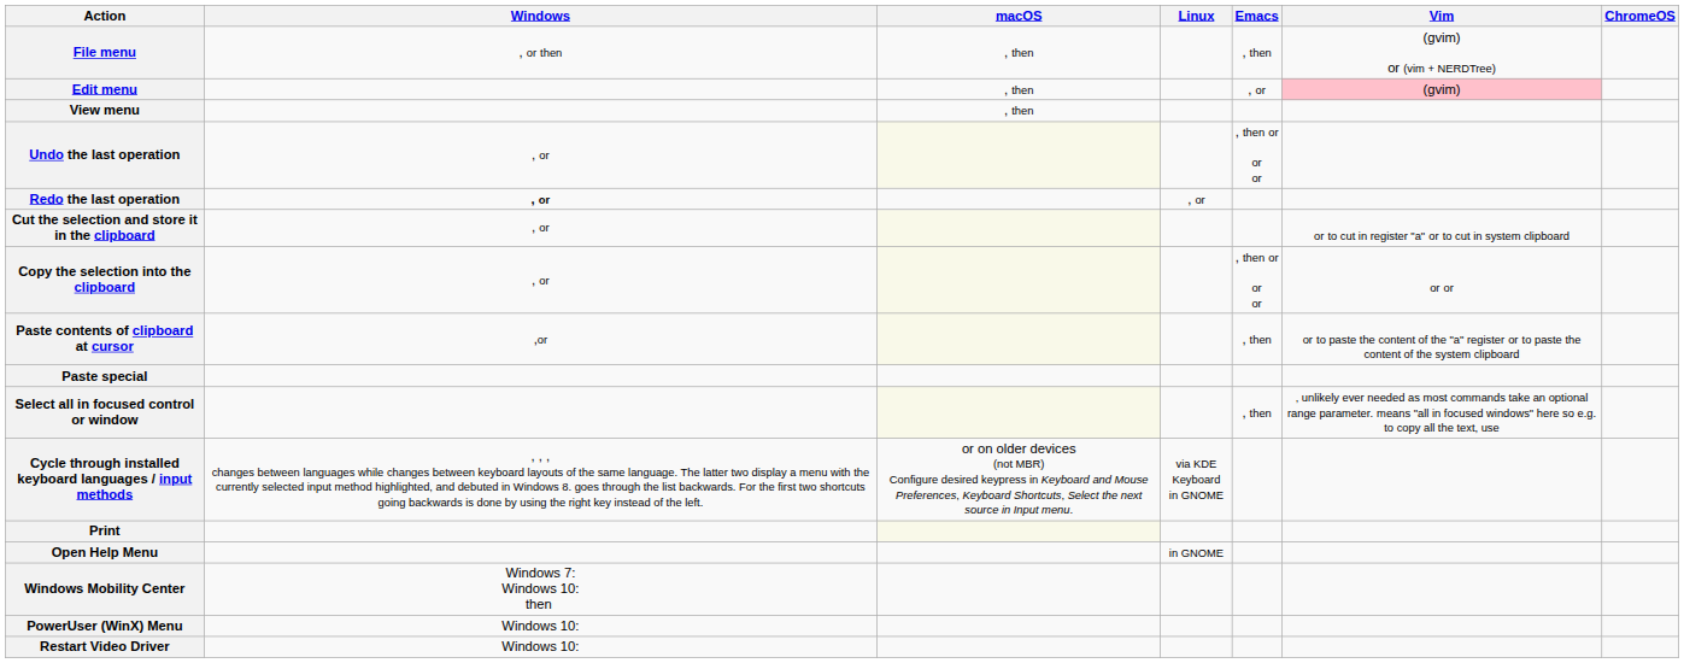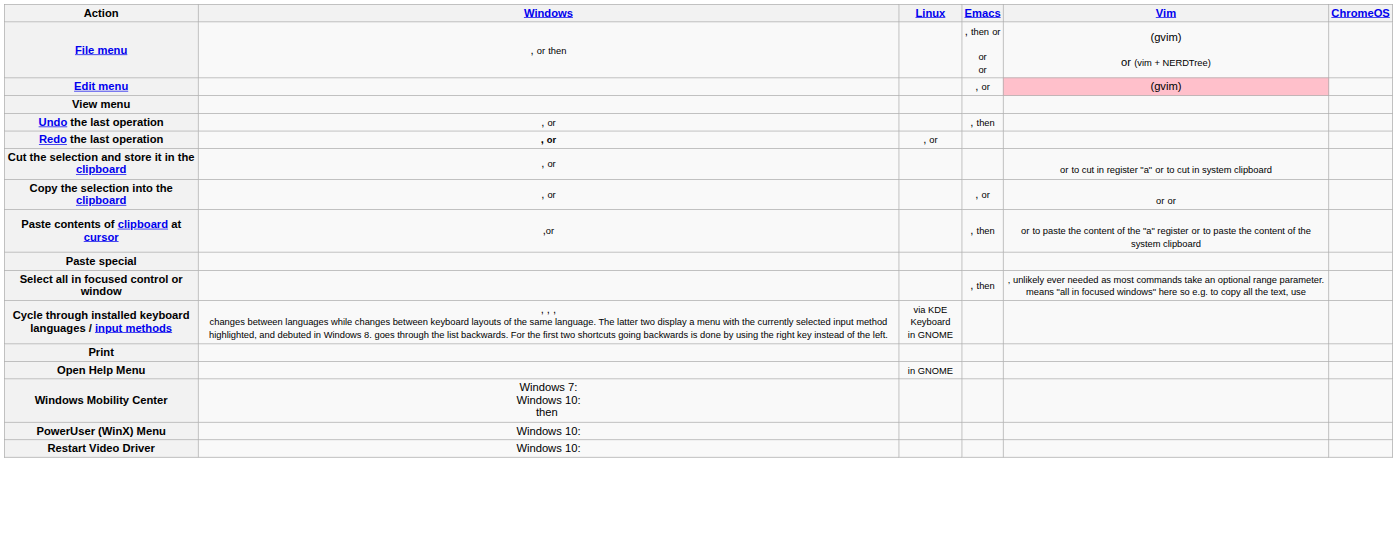- column: macOS | , then | , then | , then | or on older devices (not MBR) Configure desired keypress in Keyboard and Mouse Preferences, Keyboard Shortcuts, Select the next source in Input menu.
File menu | Emacs: , then -> , then or or or
Undo the last operation | Emacs: , then or or or -> , then
Copy the selection into the clipboard | Emacs: , then or or or -> , or
